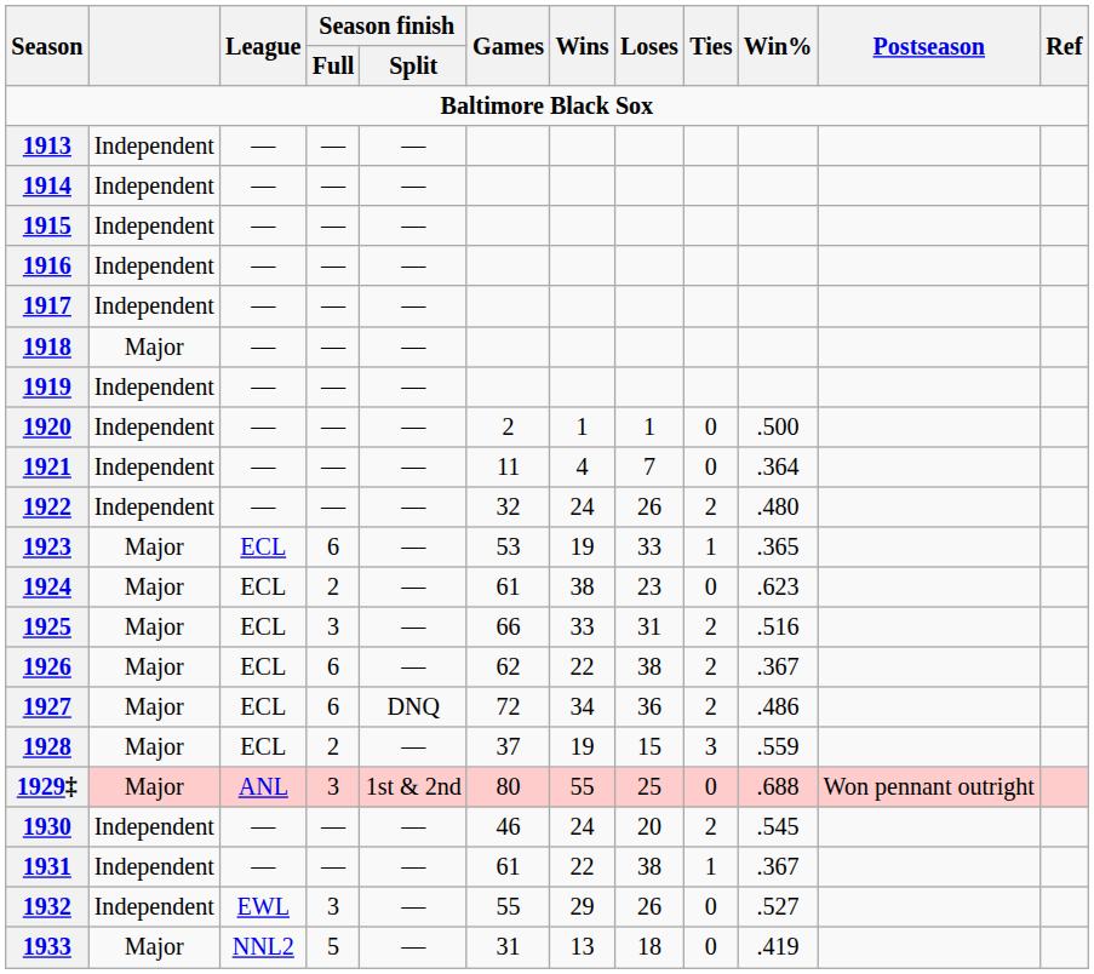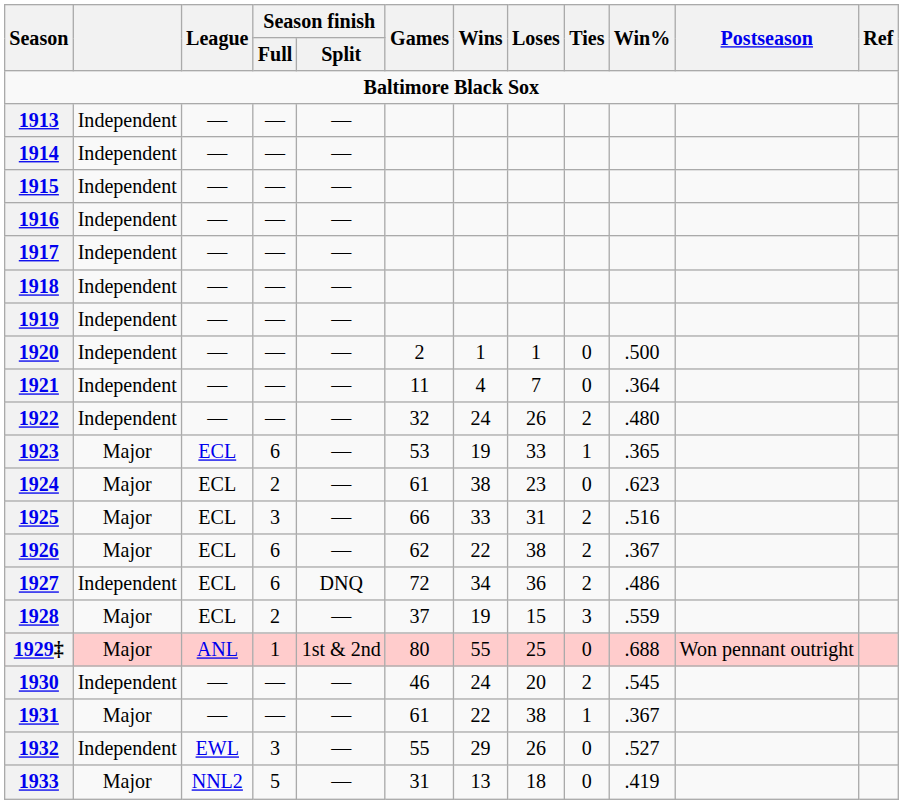1918 | column 2: Major -> Independent
1927 | column 2: Major -> Independent
1929‡ | Season finish / Full: 3 -> 1
1931 | column 2: Independent -> Major
